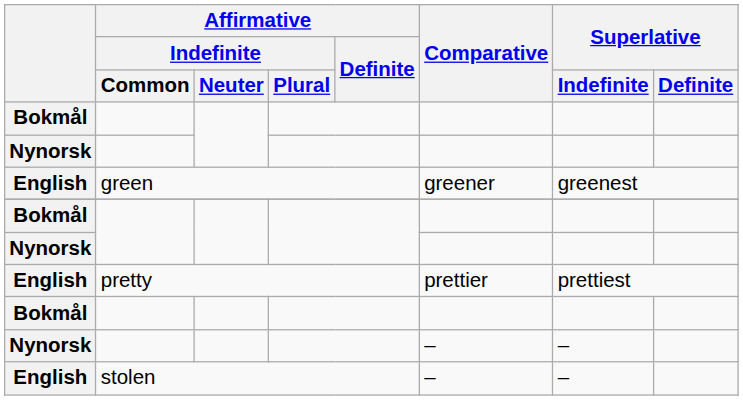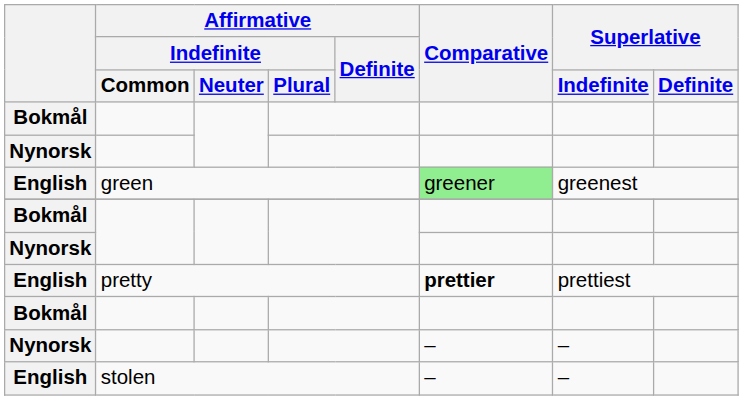green | Comparative: no background -> lightgreen background
pretty | Comparative: normal -> bold
